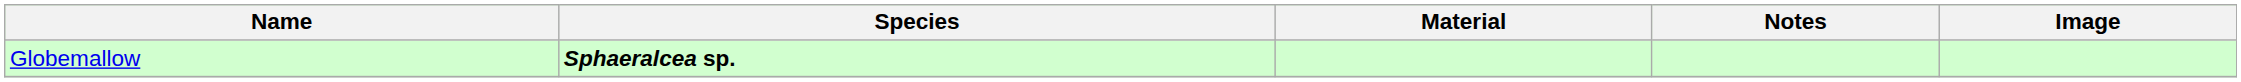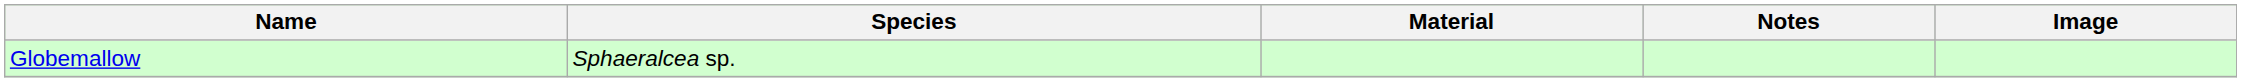Globemallow | Species: bold -> normal
